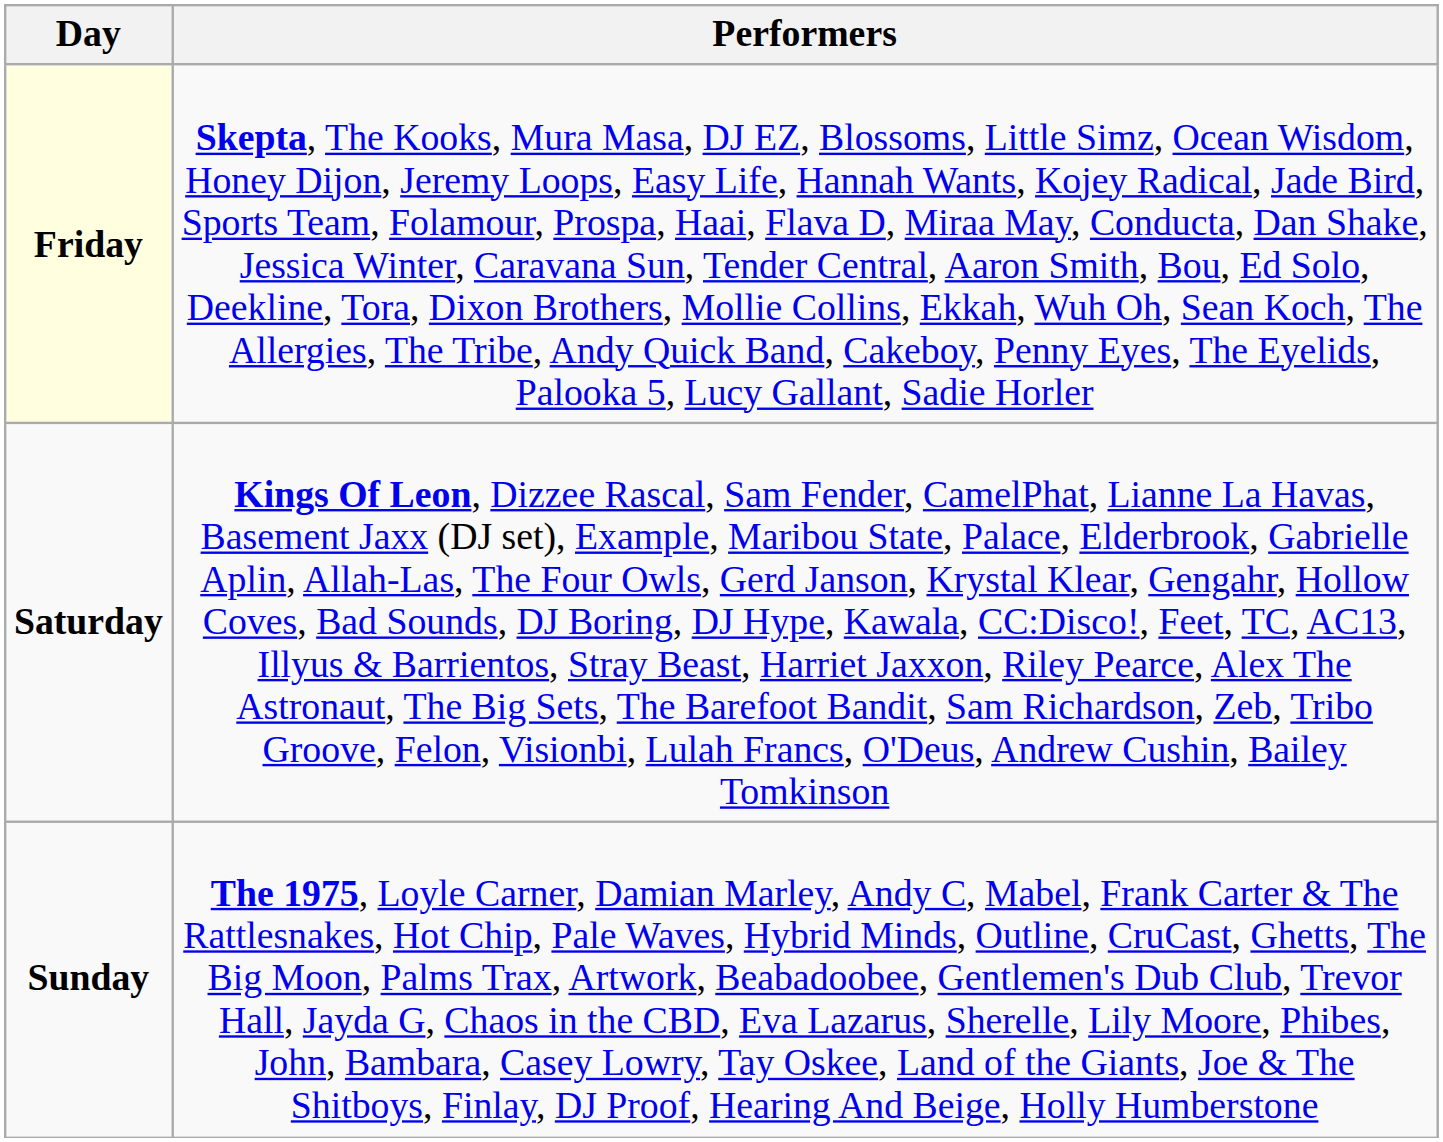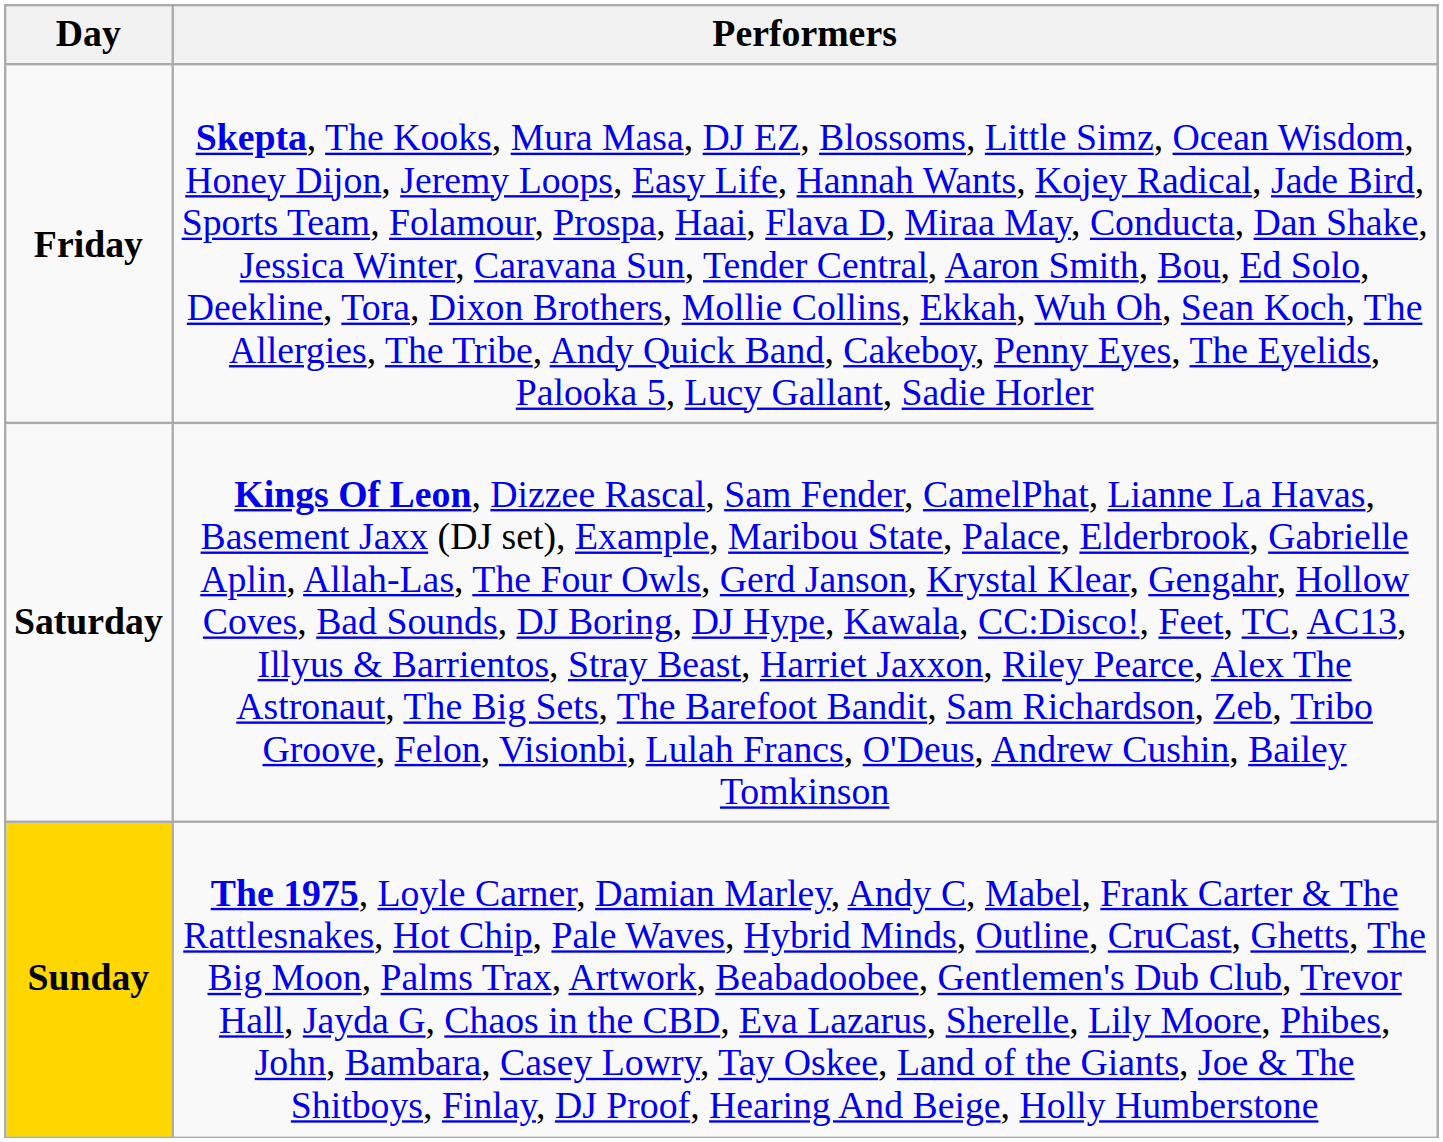Friday | Day: lightyellow background -> no background
Sunday | Day: no background -> gold background
